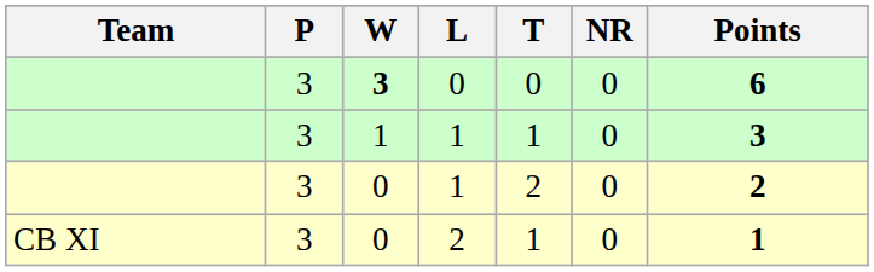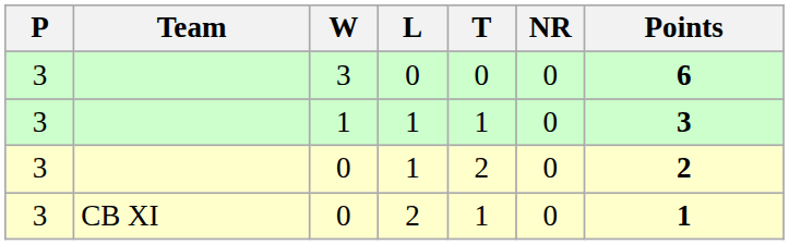columns swapped: Team <-> P
row 2 | W: bold -> normal
